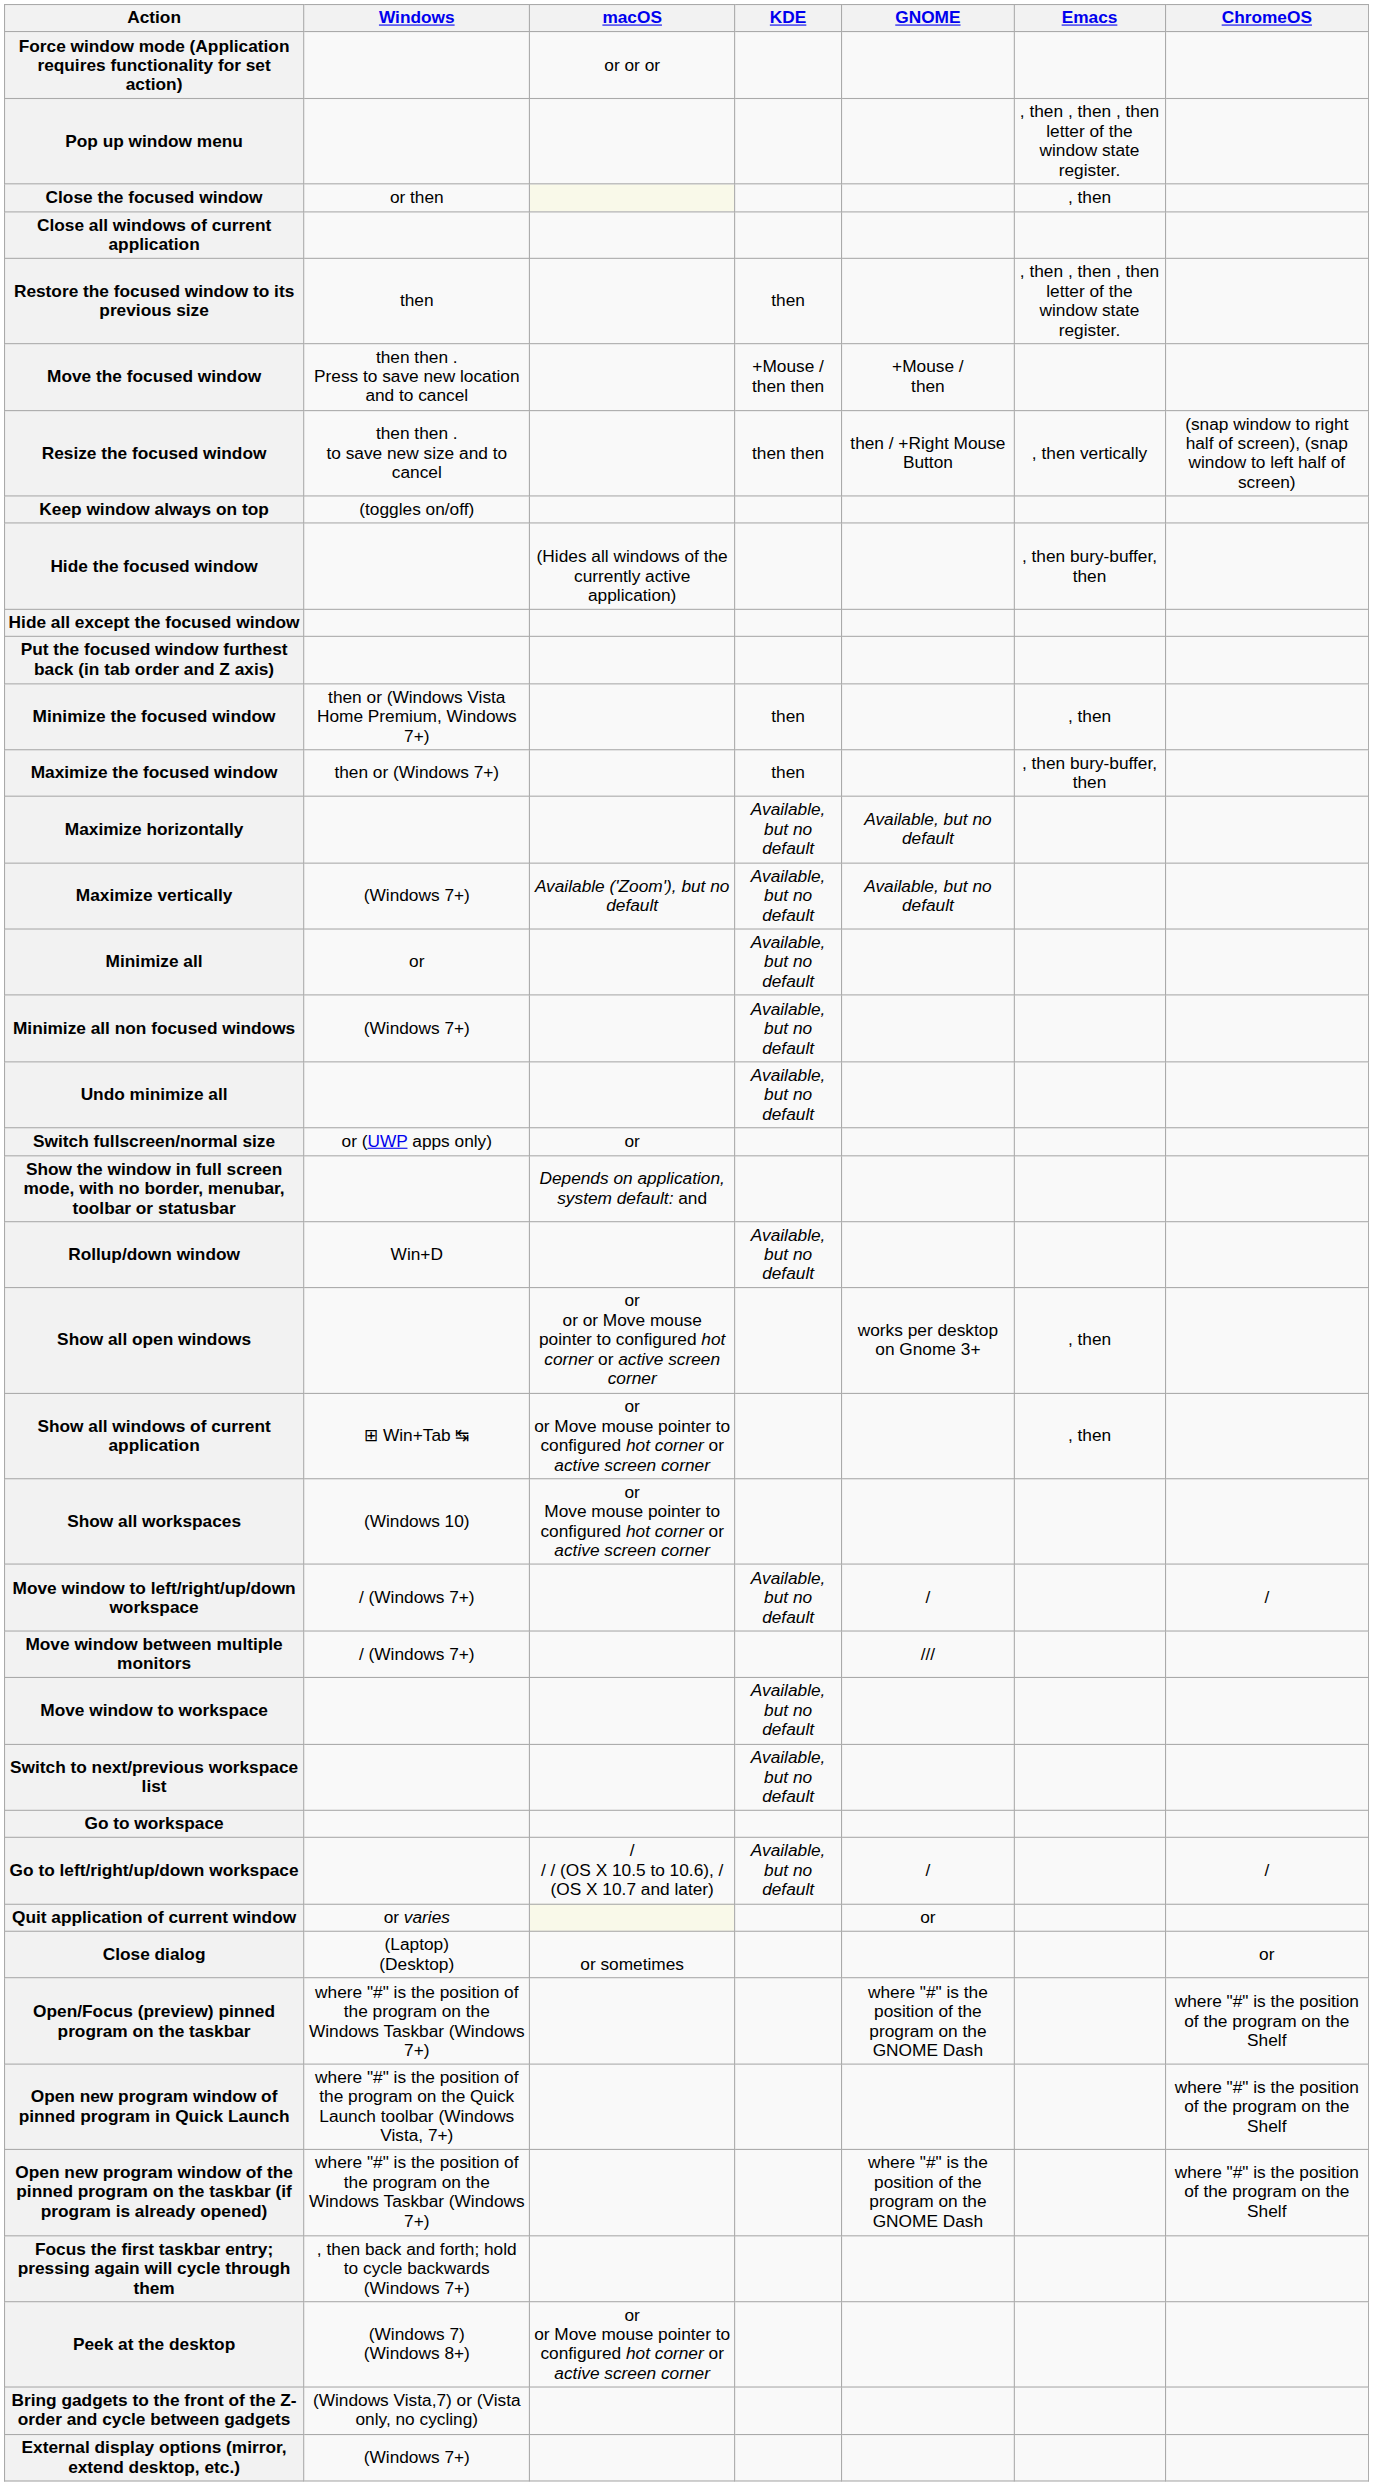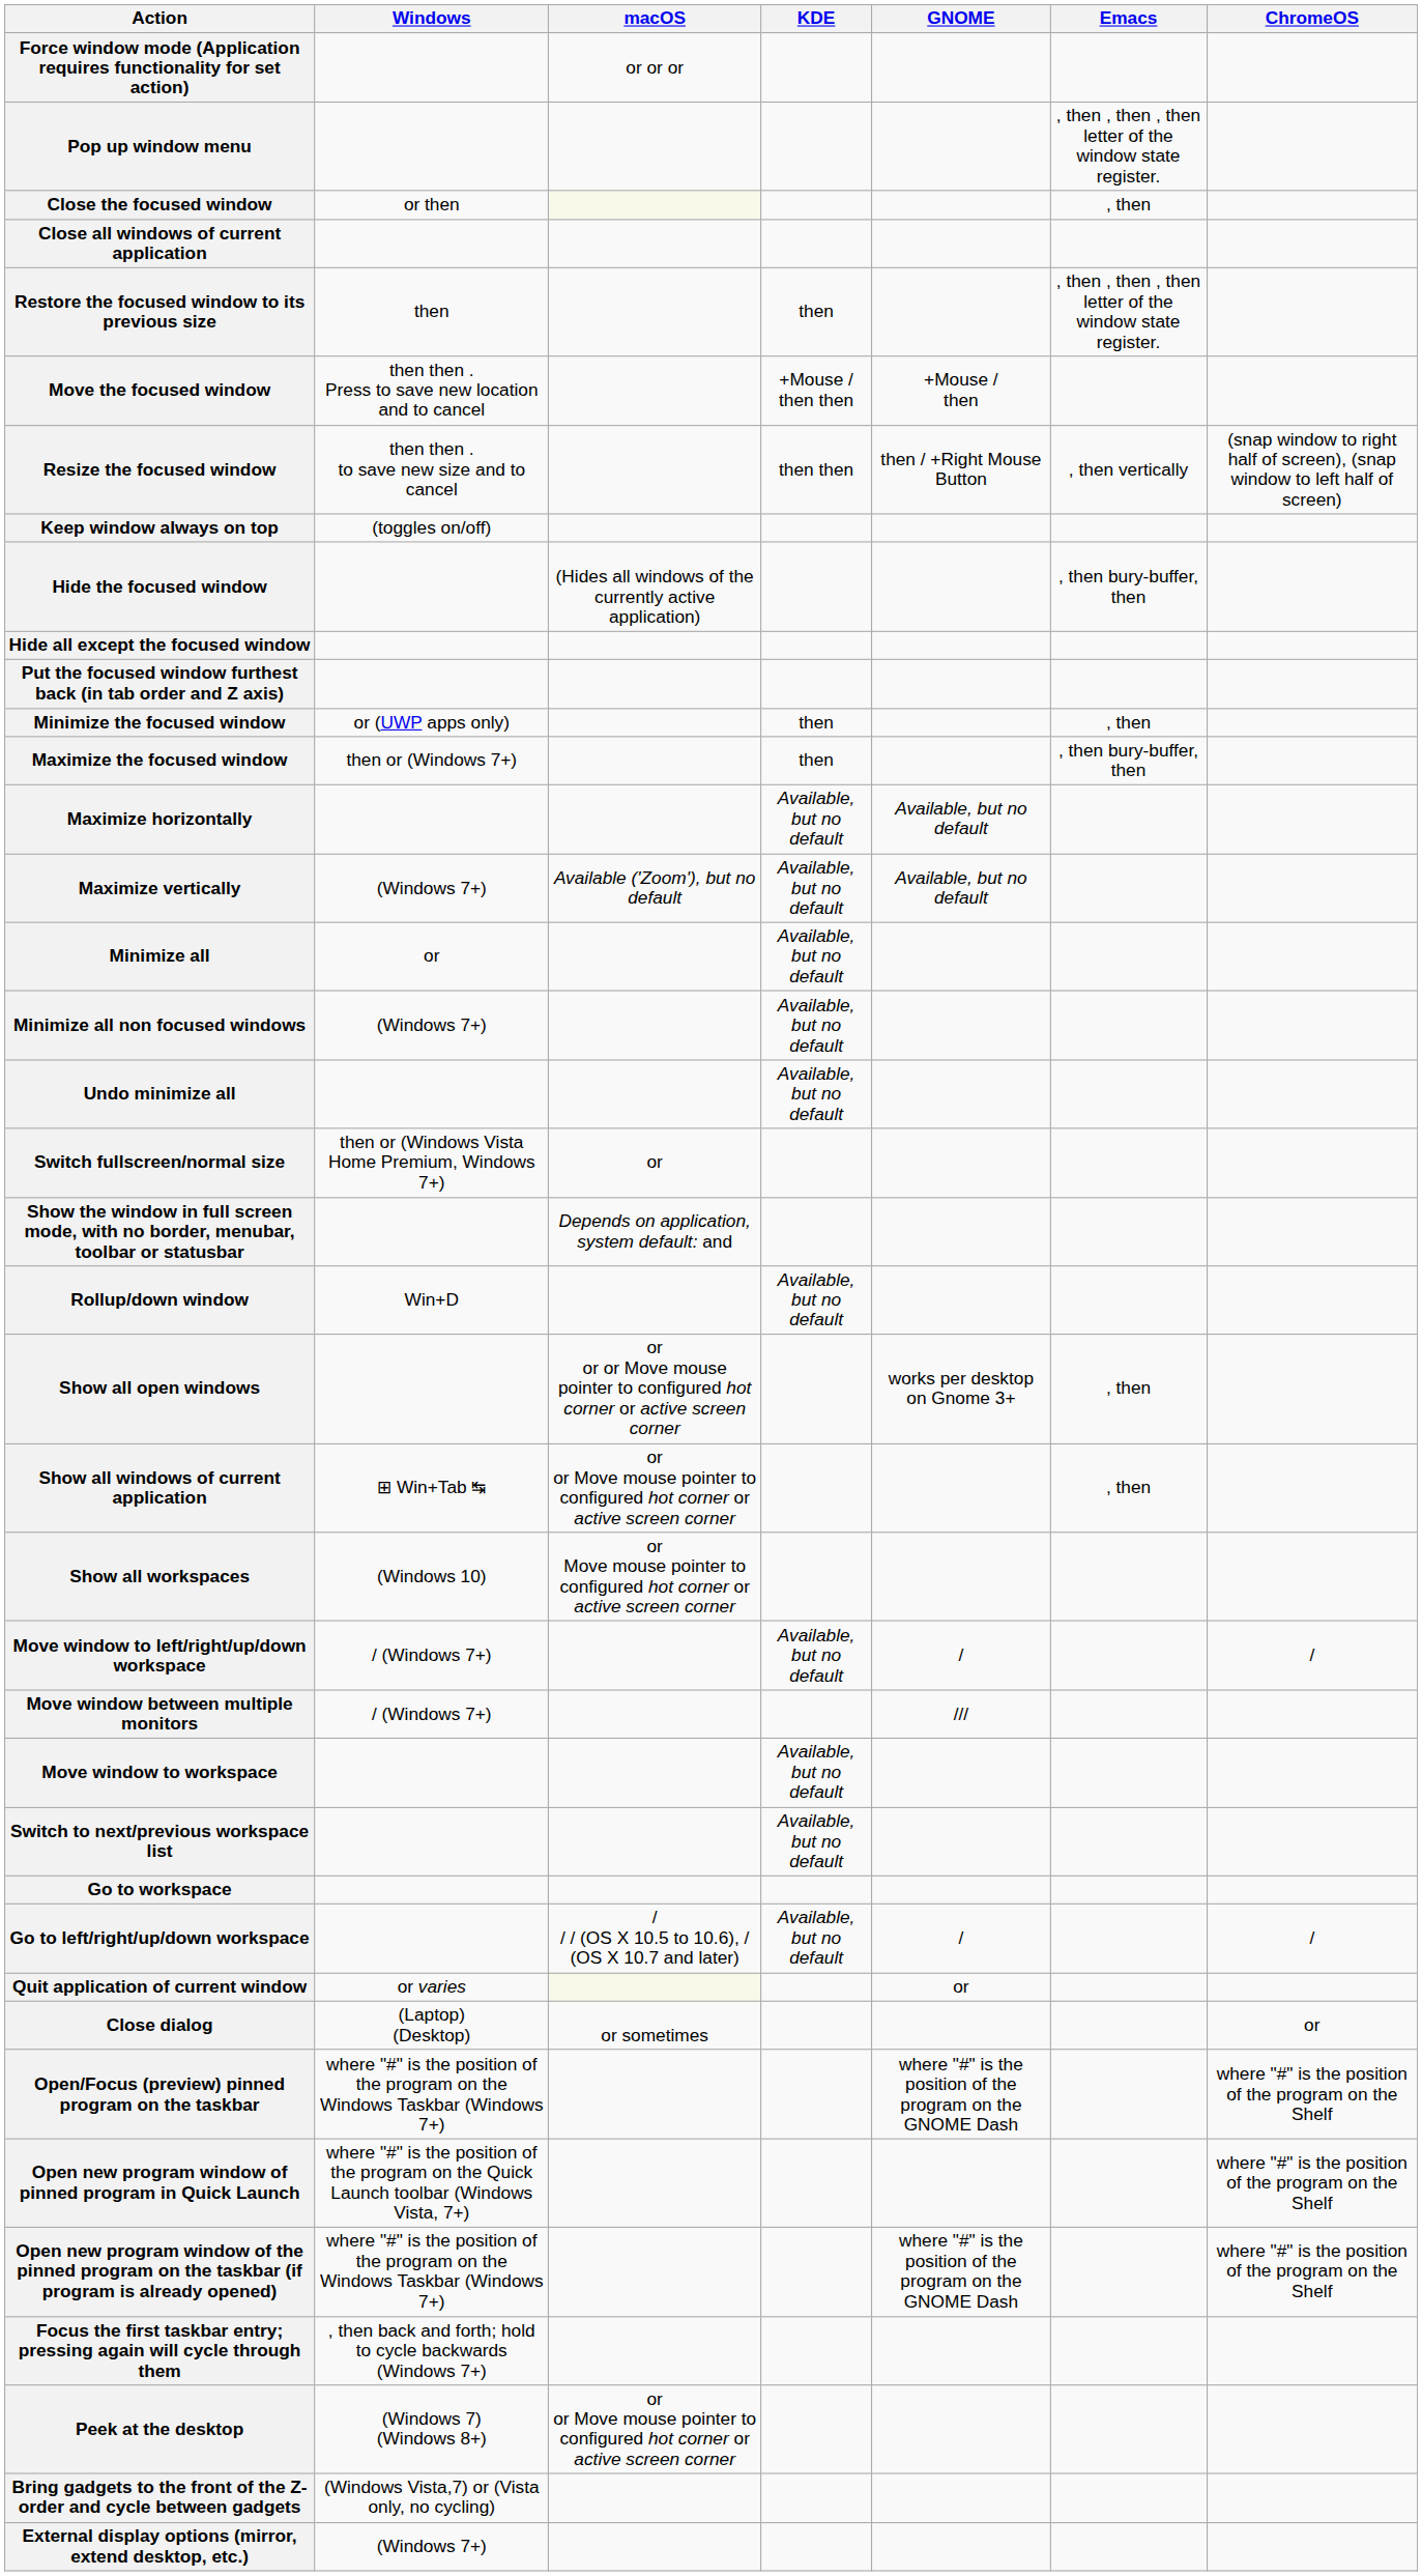Minimize the focused window | Windows: then or (Windows Vista Home Premium, Windows 7+) -> or (UWP apps only)
Switch fullscreen/normal size | Windows: or (UWP apps only) -> then or (Windows Vista Home Premium, Windows 7+)
